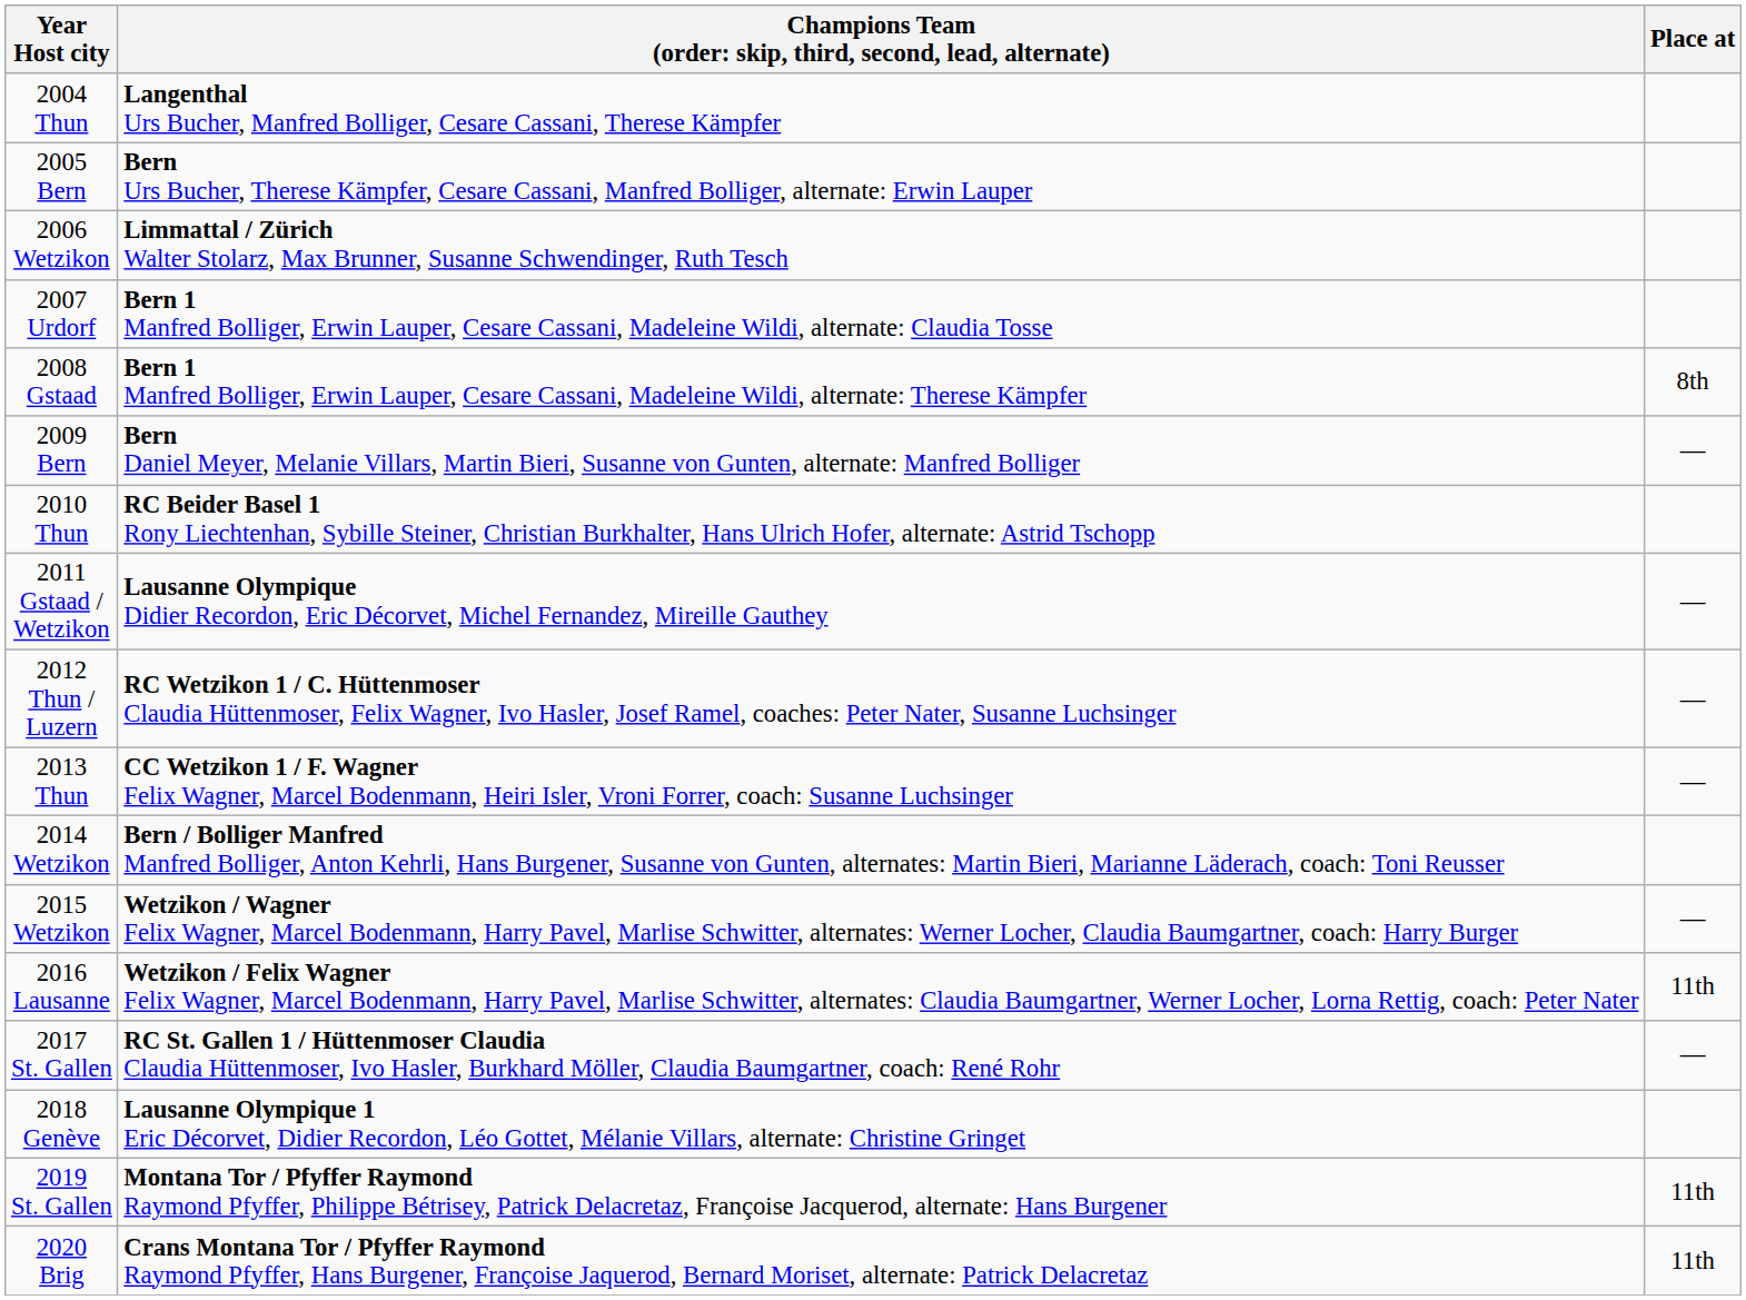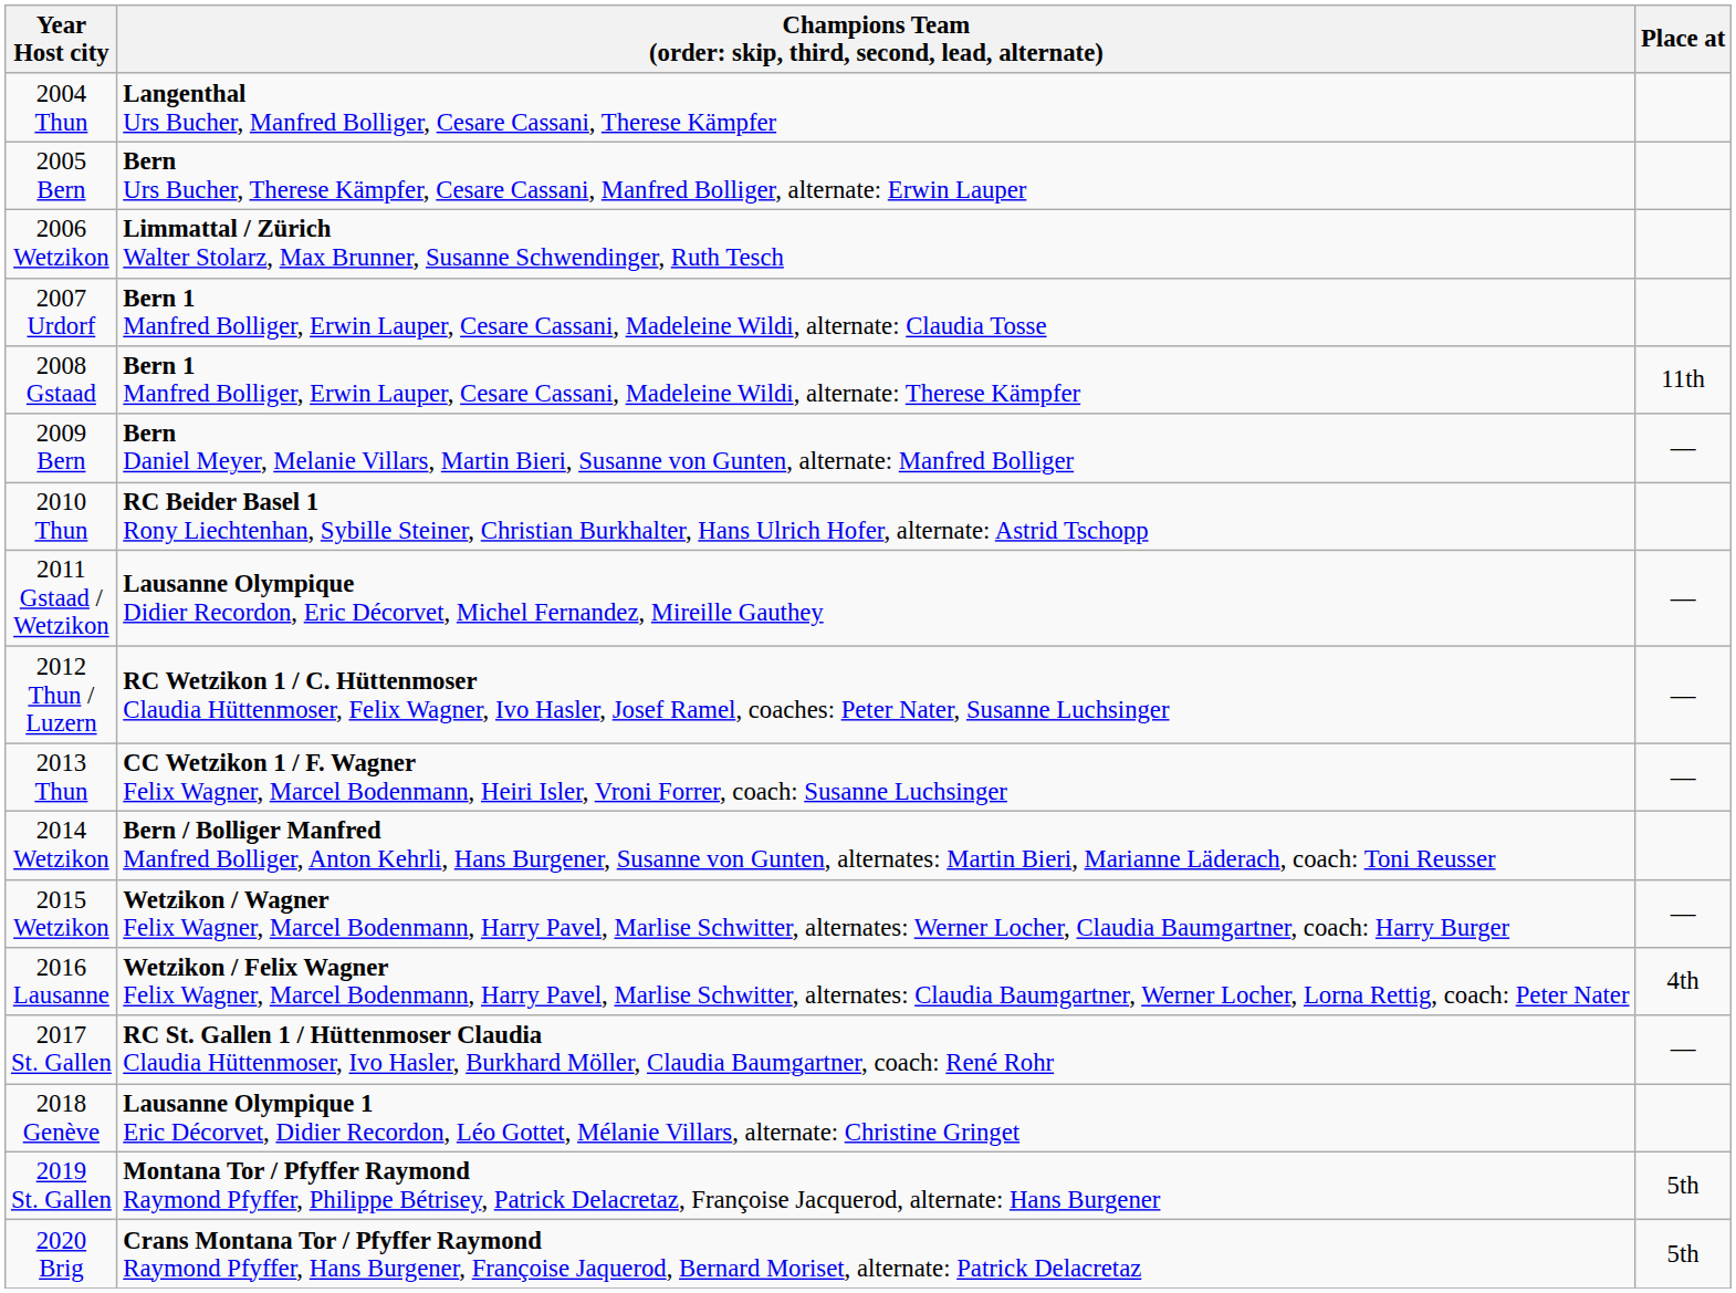2008 Gstaad | Place at: 8th -> 11th
2016 Lausanne | Place at: 11th -> 4th
2019 St. Gallen | Place at: 11th -> 5th
2020 Brig | Place at: 11th -> 5th
